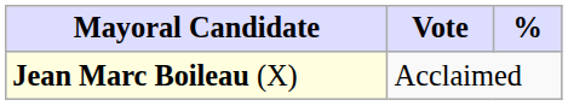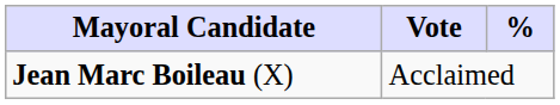Jean Marc Boileau (X) | Mayoral Candidate: lightyellow background -> no background
